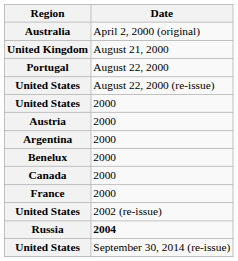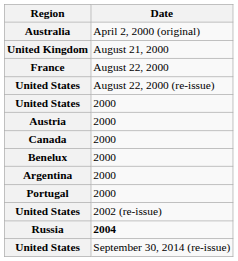row 4 | Region: Portugal -> France
row 8 | Region: Argentina -> Canada
row 10 | Region: Canada -> Argentina
row 11 | Region: France -> Portugal
